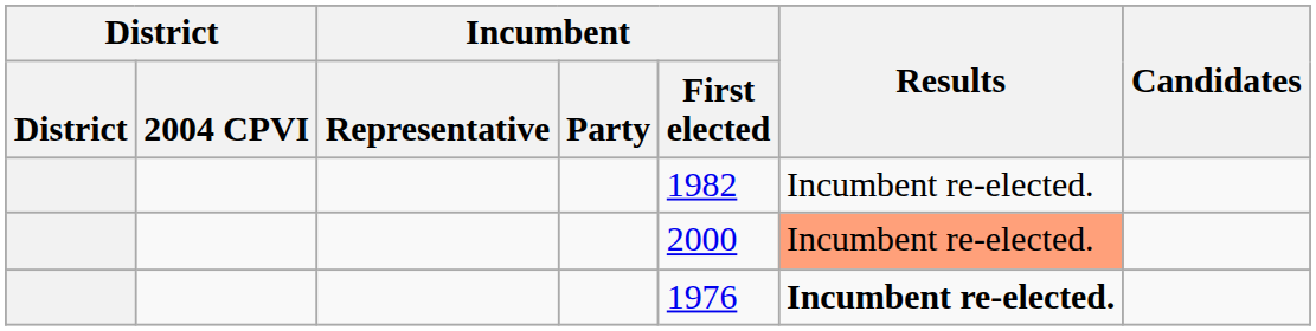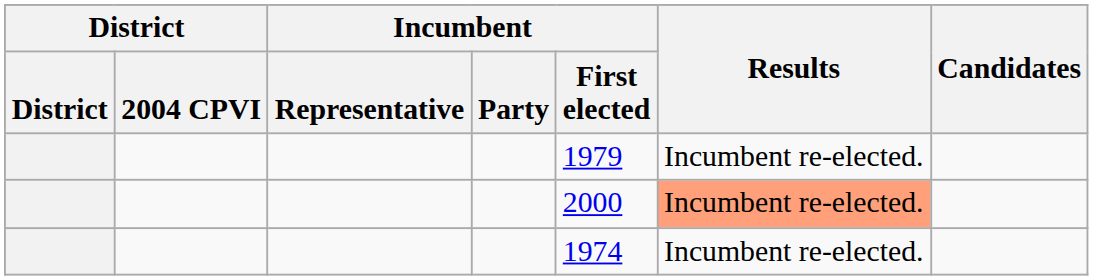row 3 | Incumbent / First elected: 1982 -> 1979
row 5 | Incumbent / First elected: 1976 -> 1974
row 5 | Results: bold -> normal
